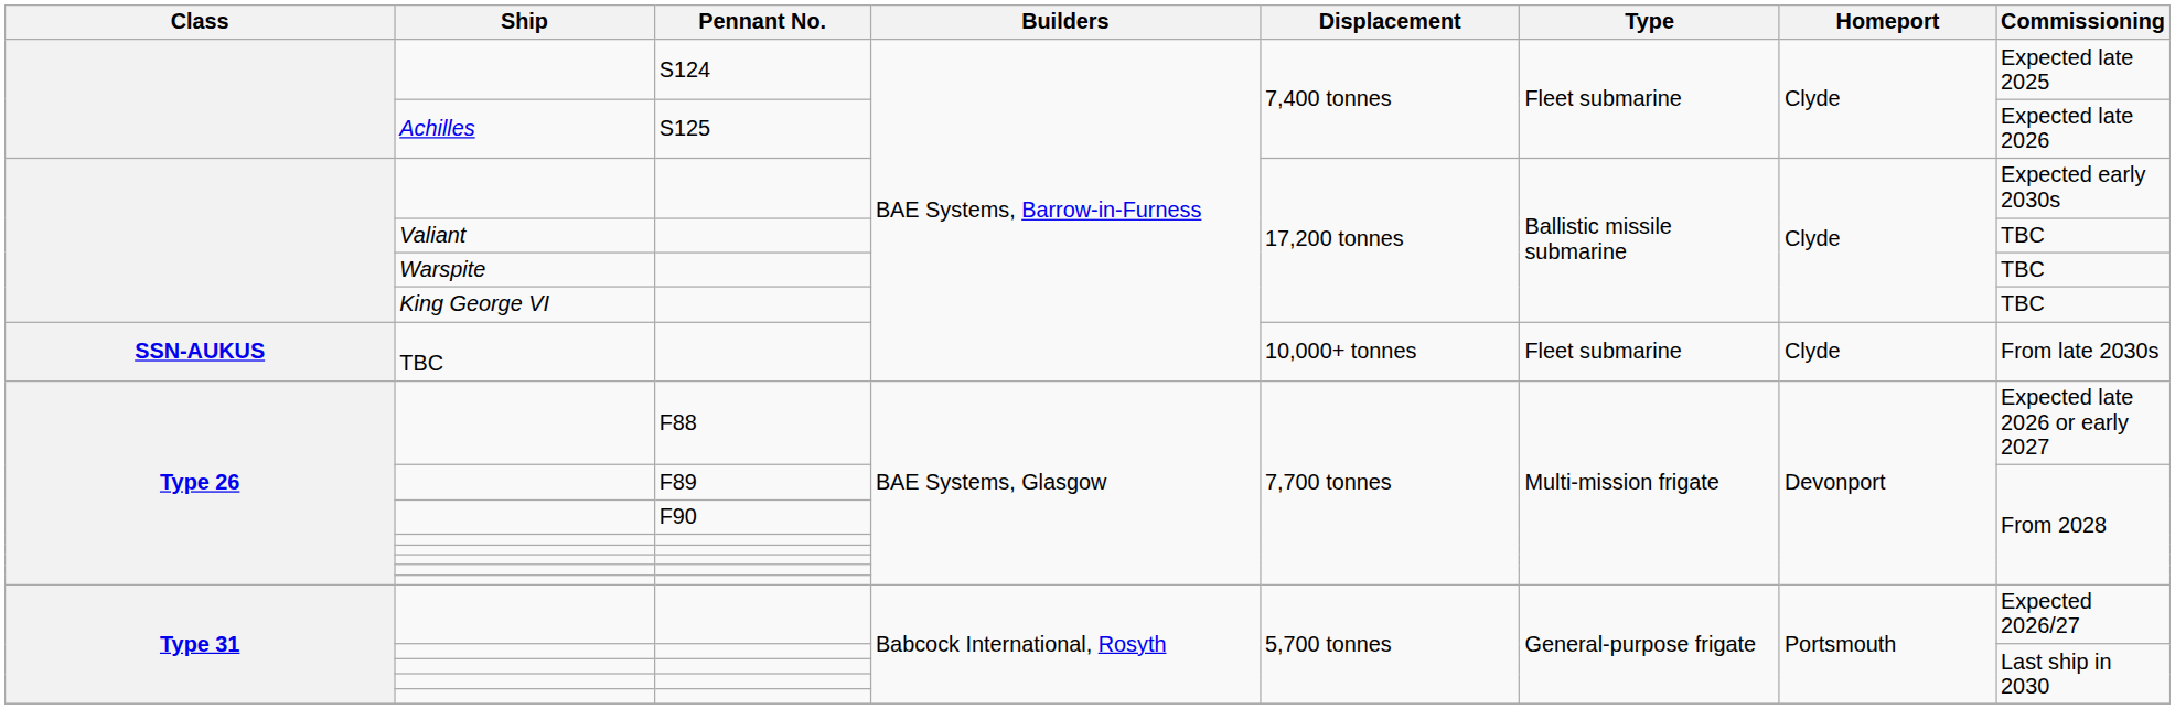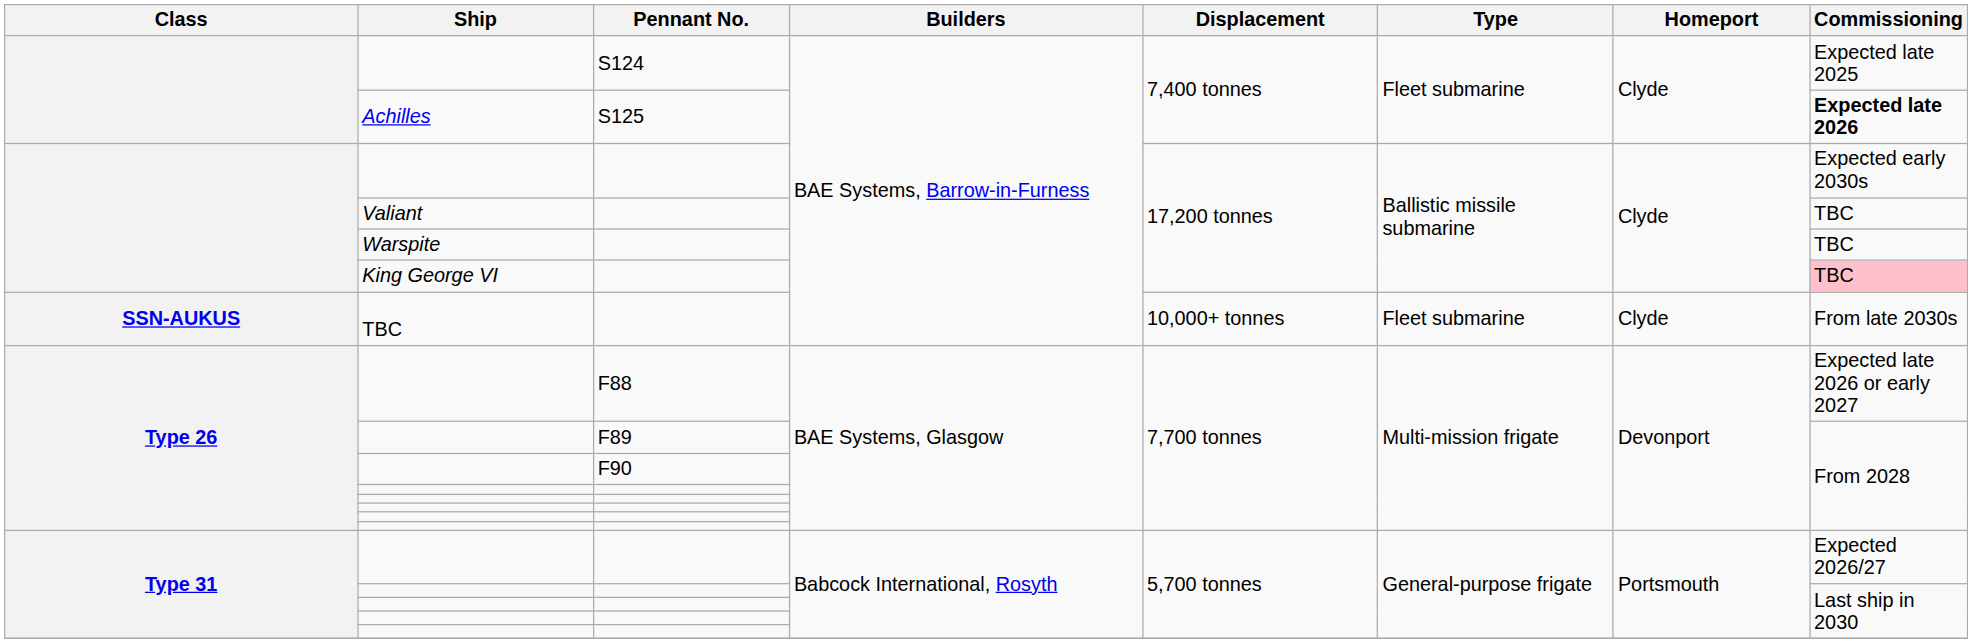Achilles | Commissioning: normal -> bold
King George VI | Commissioning: no background -> pink background
